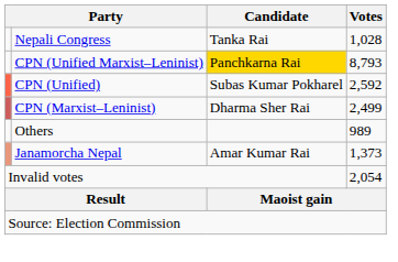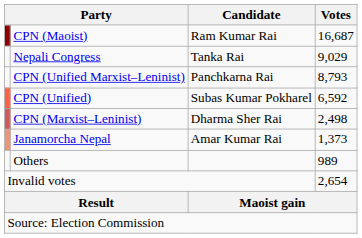+ row: CPN (Maoist) | Ram Kumar Rai | 16,687
Nepali Congress | Votes: 1,028 -> 9,029
CPN (Unified Marxist–Leninist) | Candidate: gold background -> no background
CPN (Unified) | Votes: 2,592 -> 6,592
CPN (Marxist–Leninist) | Votes: 2,499 -> 2,498
rows swapped: Janamorcha Nepal <-> Others
Invalid votes | Votes: 2,054 -> 2,654
